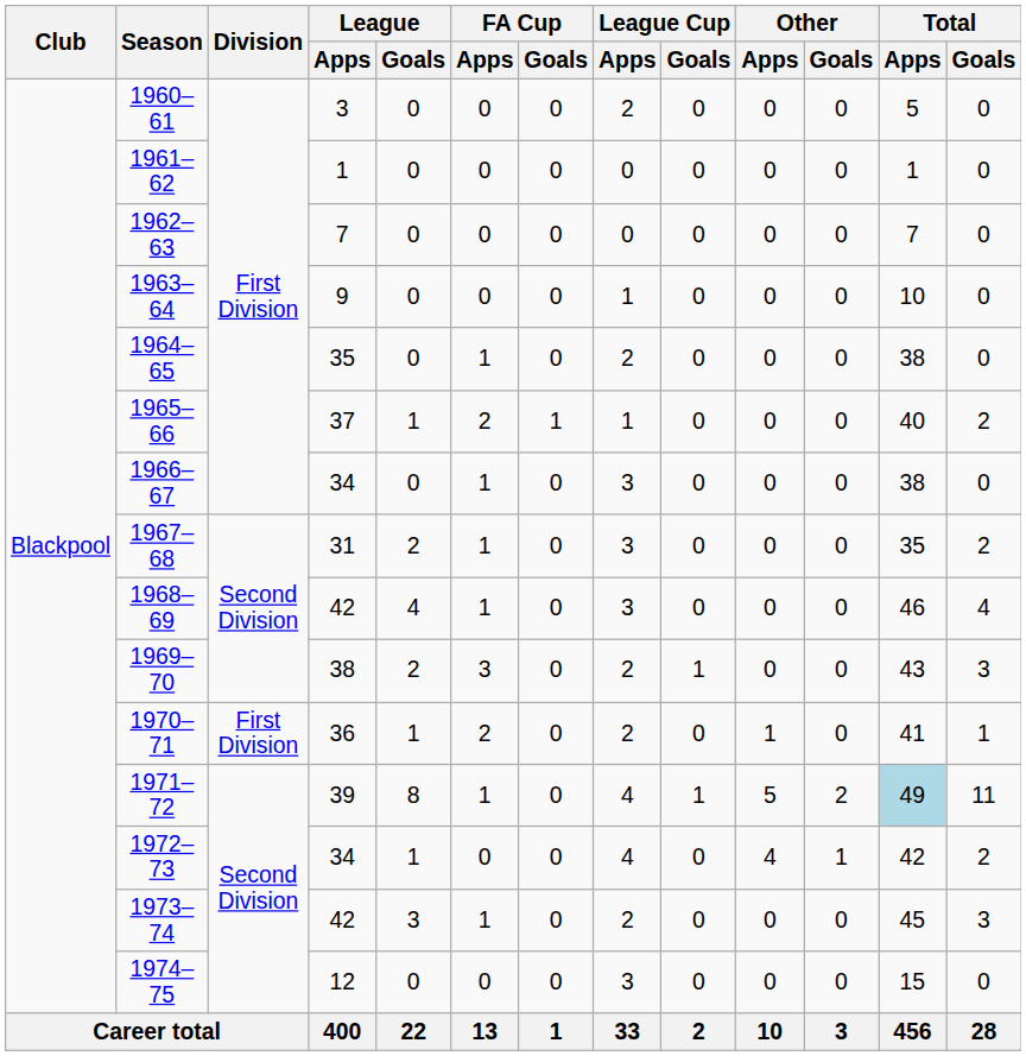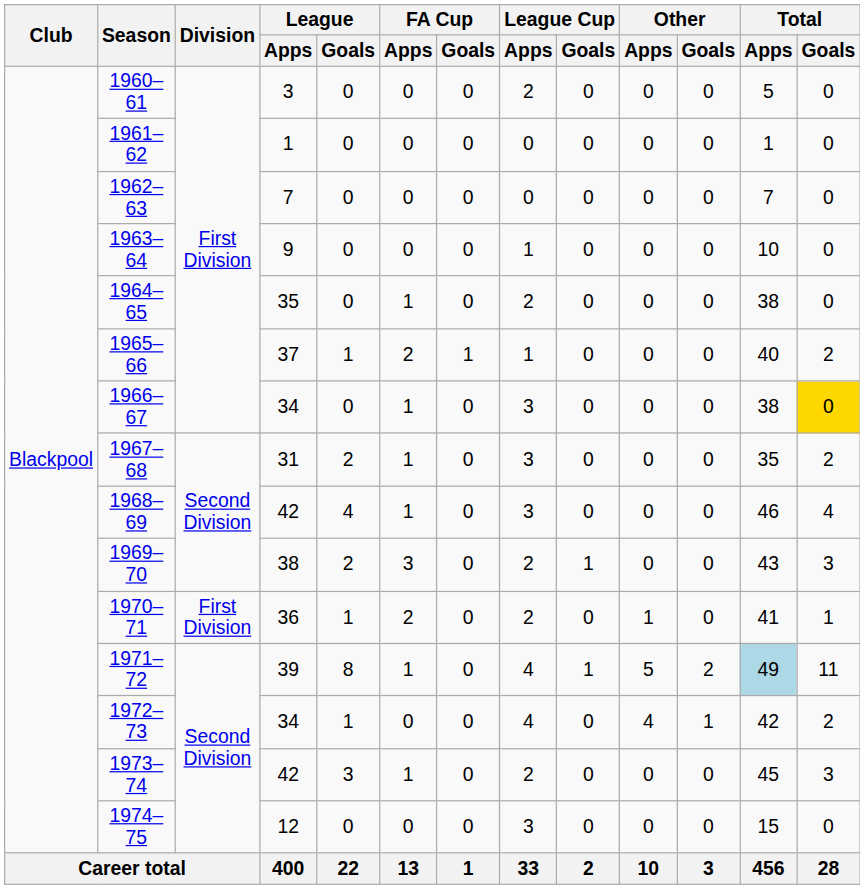1966–67 | Total / Goals: no background -> gold background
